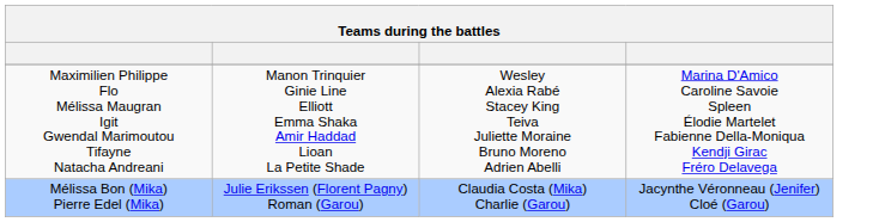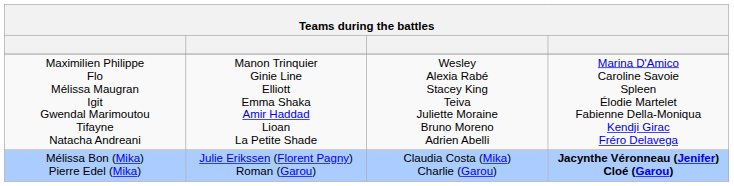Mélissa Bon (Mika) Pierre Edel (Mika) | column 4: normal -> bold
